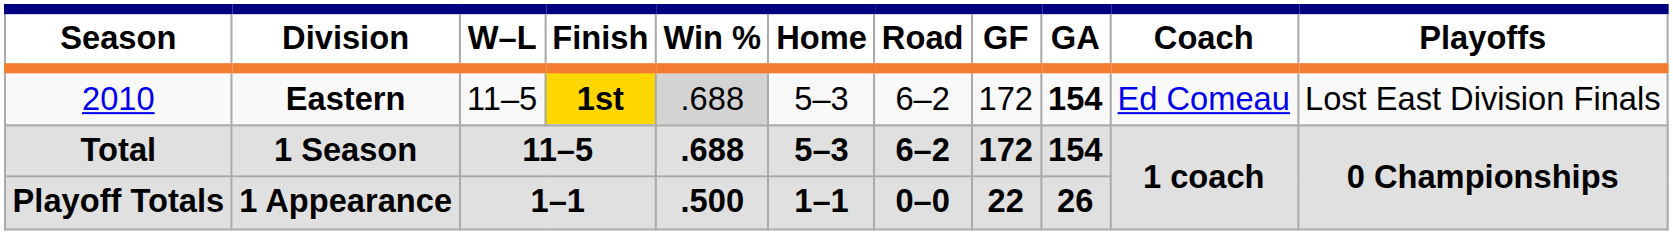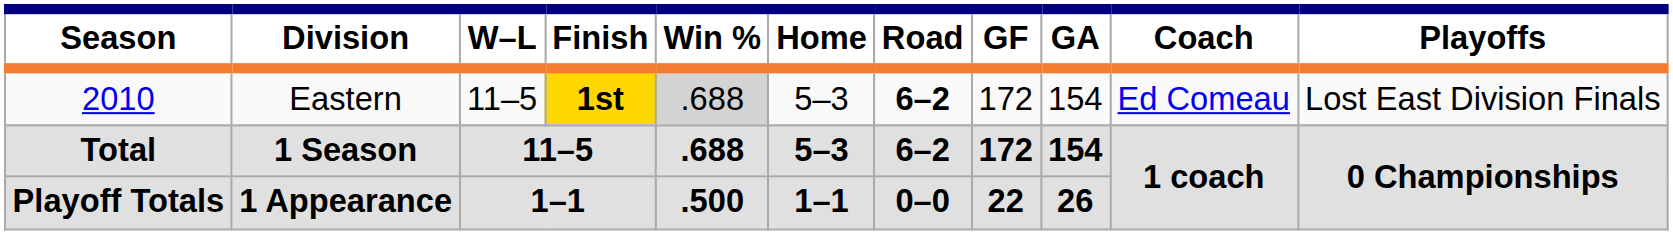2010 | Division: bold -> normal
2010 | Road: normal -> bold
2010 | GA: bold -> normal
